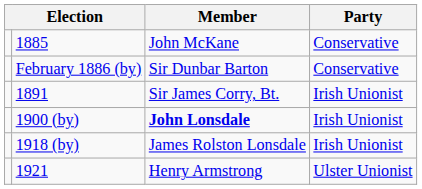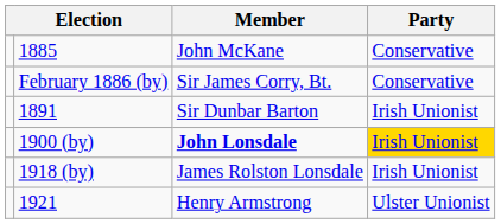February 1886 (by) | Member: Sir Dunbar Barton -> Sir James Corry, Bt.
1891 | Member: Sir James Corry, Bt. -> Sir Dunbar Barton
1900 (by) | Party: no background -> gold background
